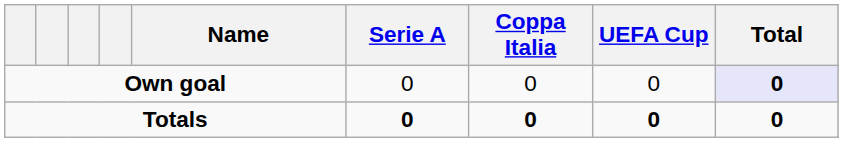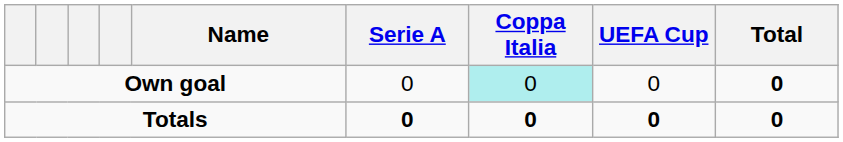Own goal | Coppa Italia: no background -> paleturquoise background
Own goal | Total: lavender background -> no background
